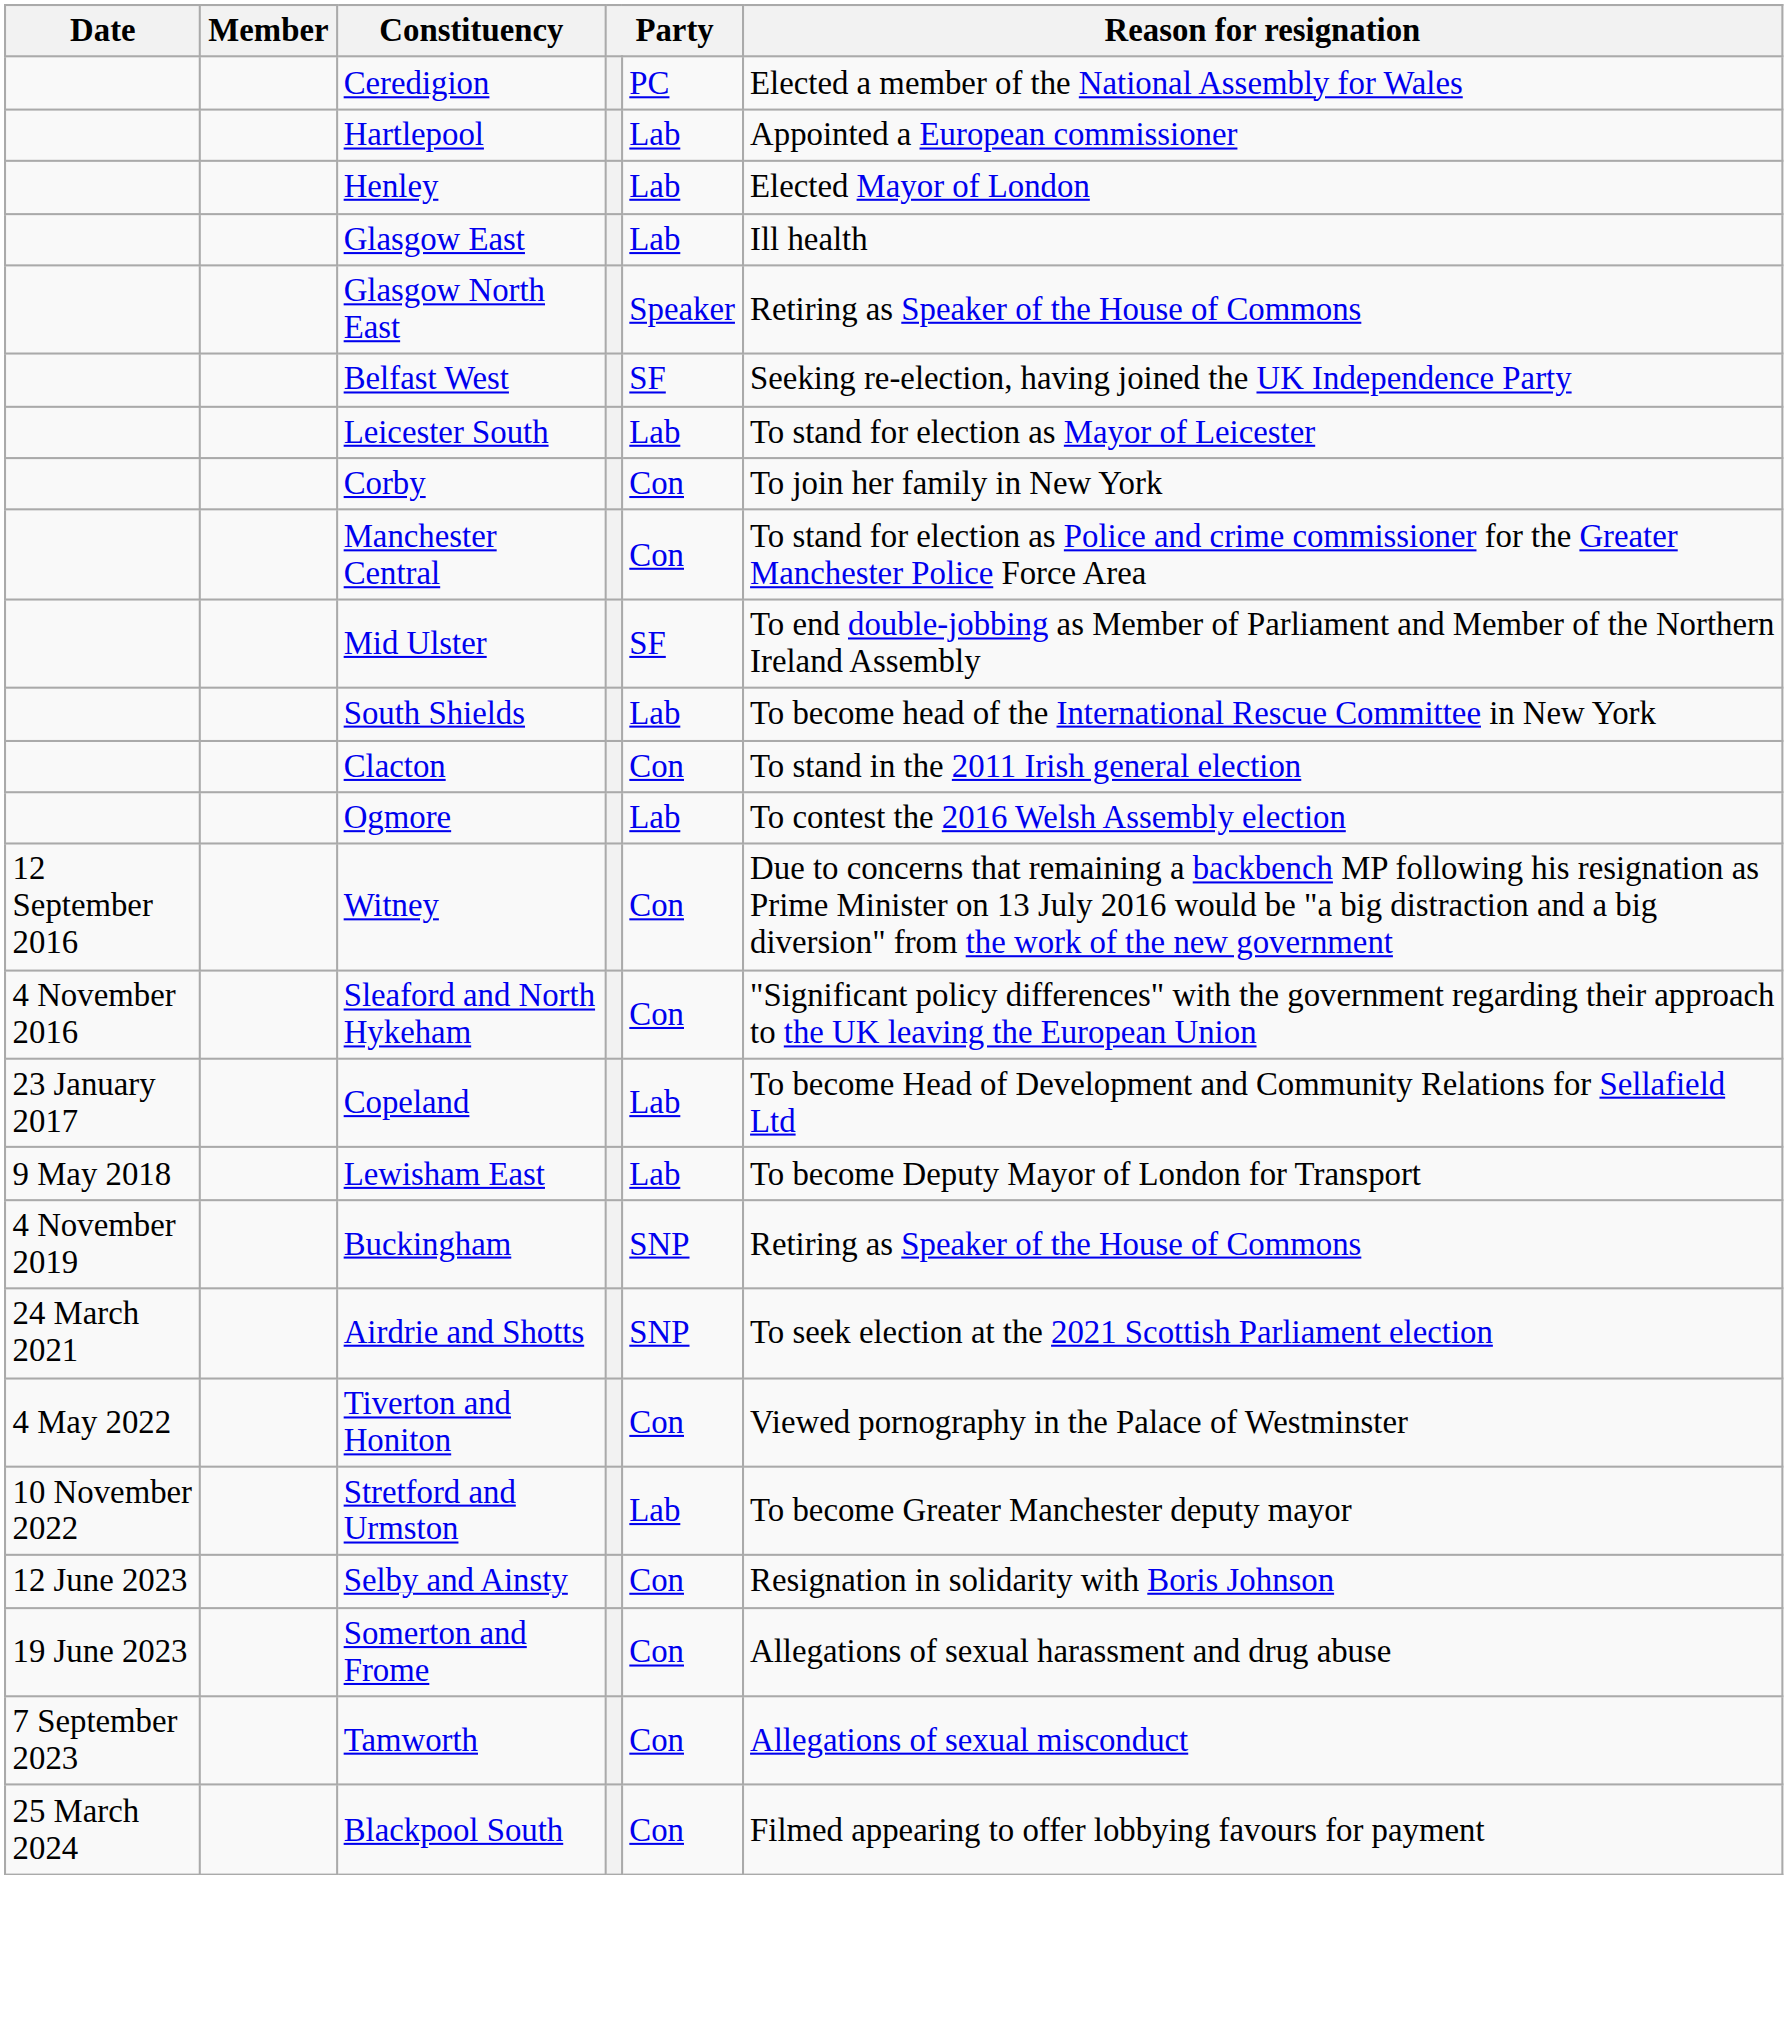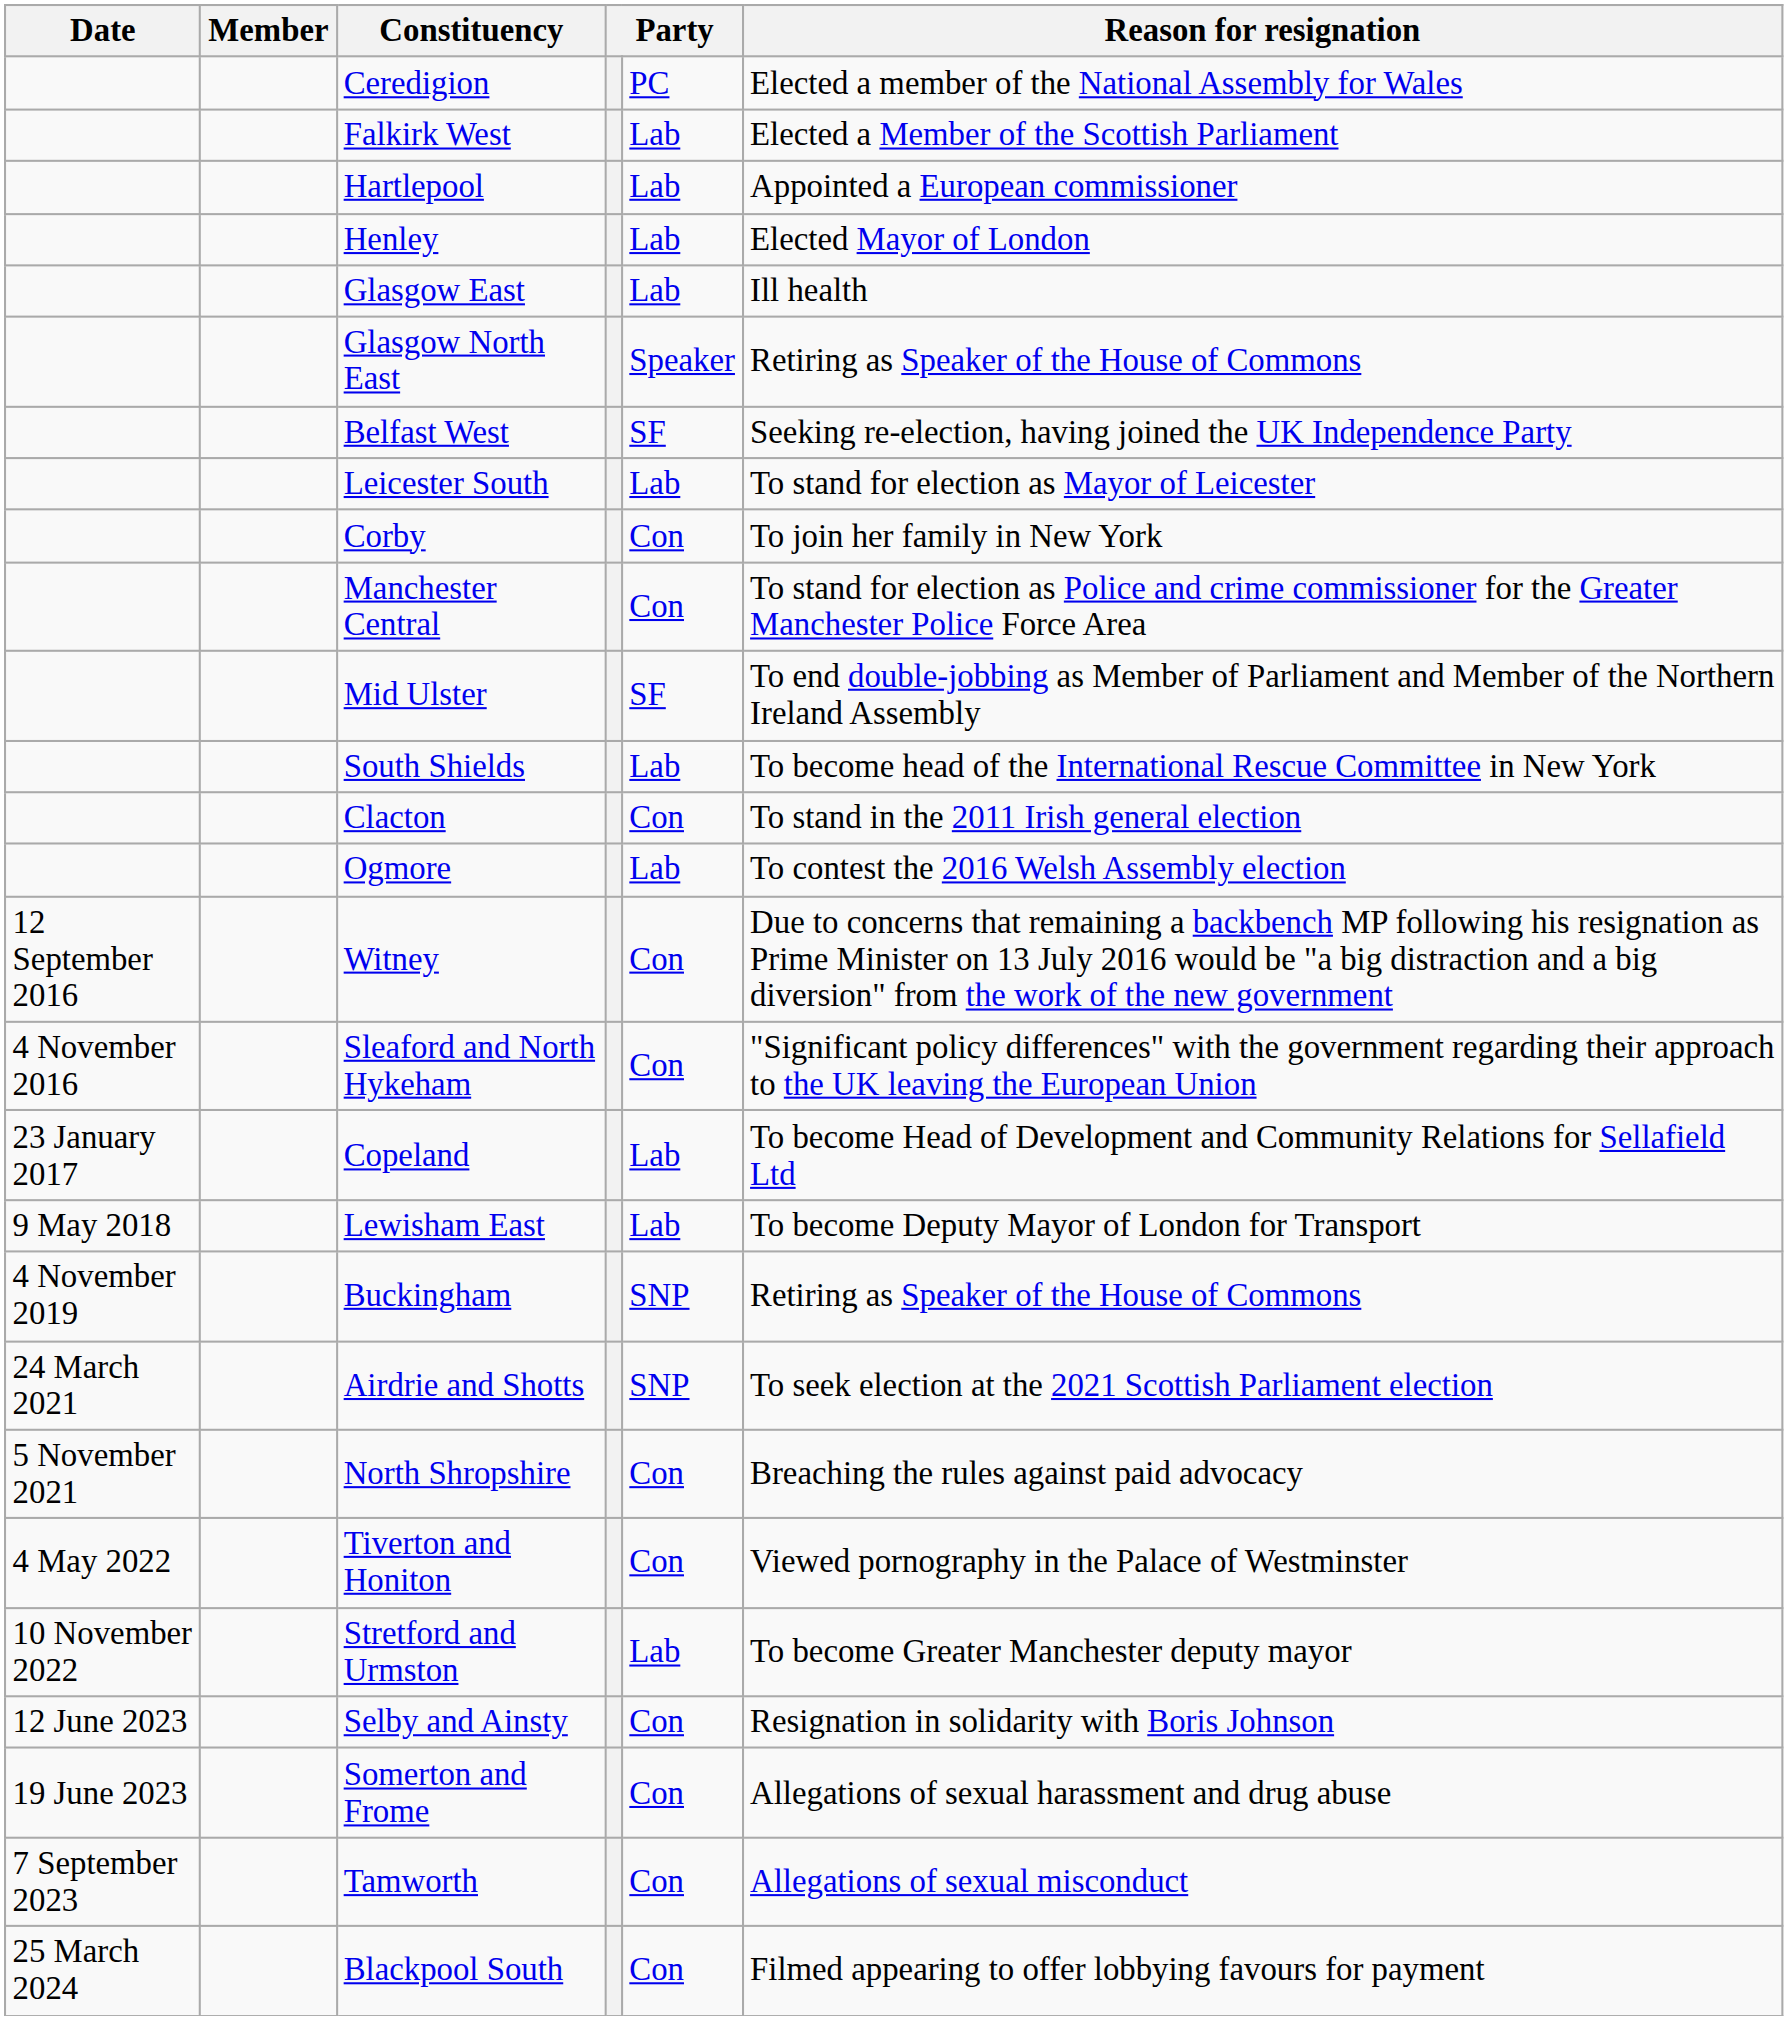+ row: Falkirk West | Lab | Elected a Member of the Scottish Parliament
+ row: 5 November 2021 | North Shropshire | Con | Breaching the rules against paid advocacy
